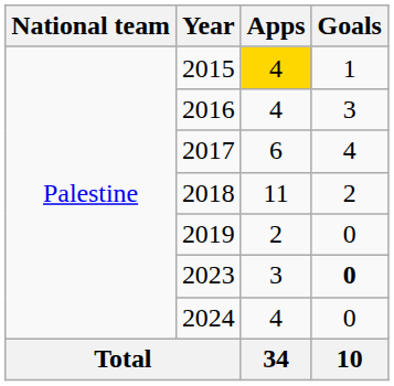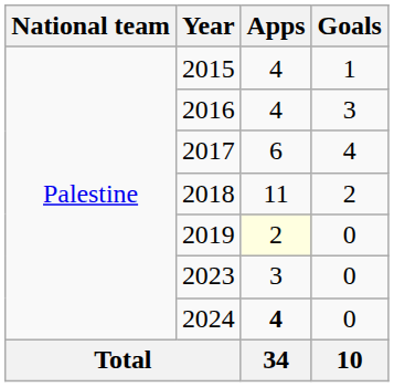2015 | Apps: gold background -> no background
2019 | Apps: no background -> lightyellow background
2023 | Goals: bold -> normal
2024 | Apps: normal -> bold
